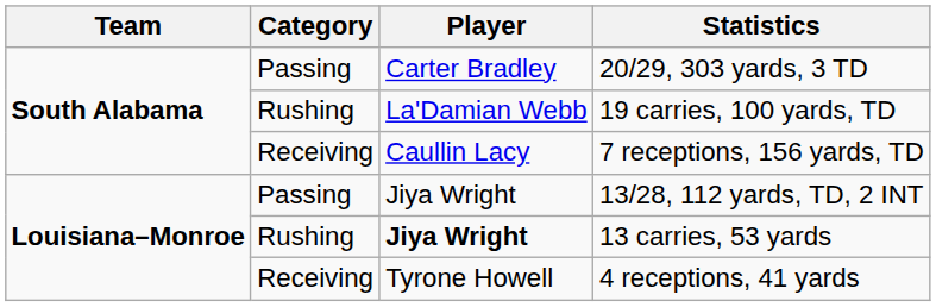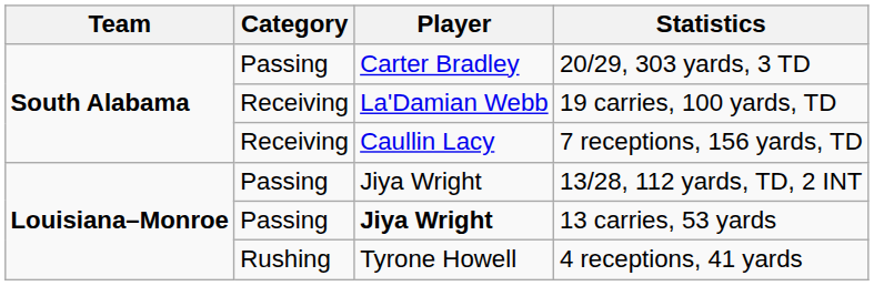19 carries, 100 yards, TD | Category: Rushing -> Receiving
13 carries, 53 yards | Category: Rushing -> Passing
4 receptions, 41 yards | Category: Receiving -> Rushing
